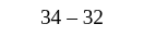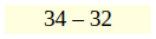row 1 | column 1: no background -> lightyellow background
